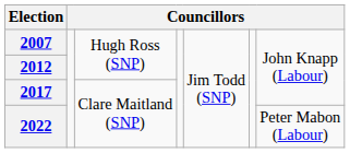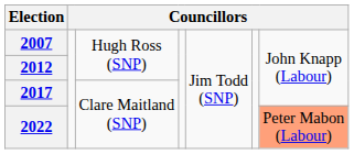2022 | column 7: no background -> lightsalmon background
